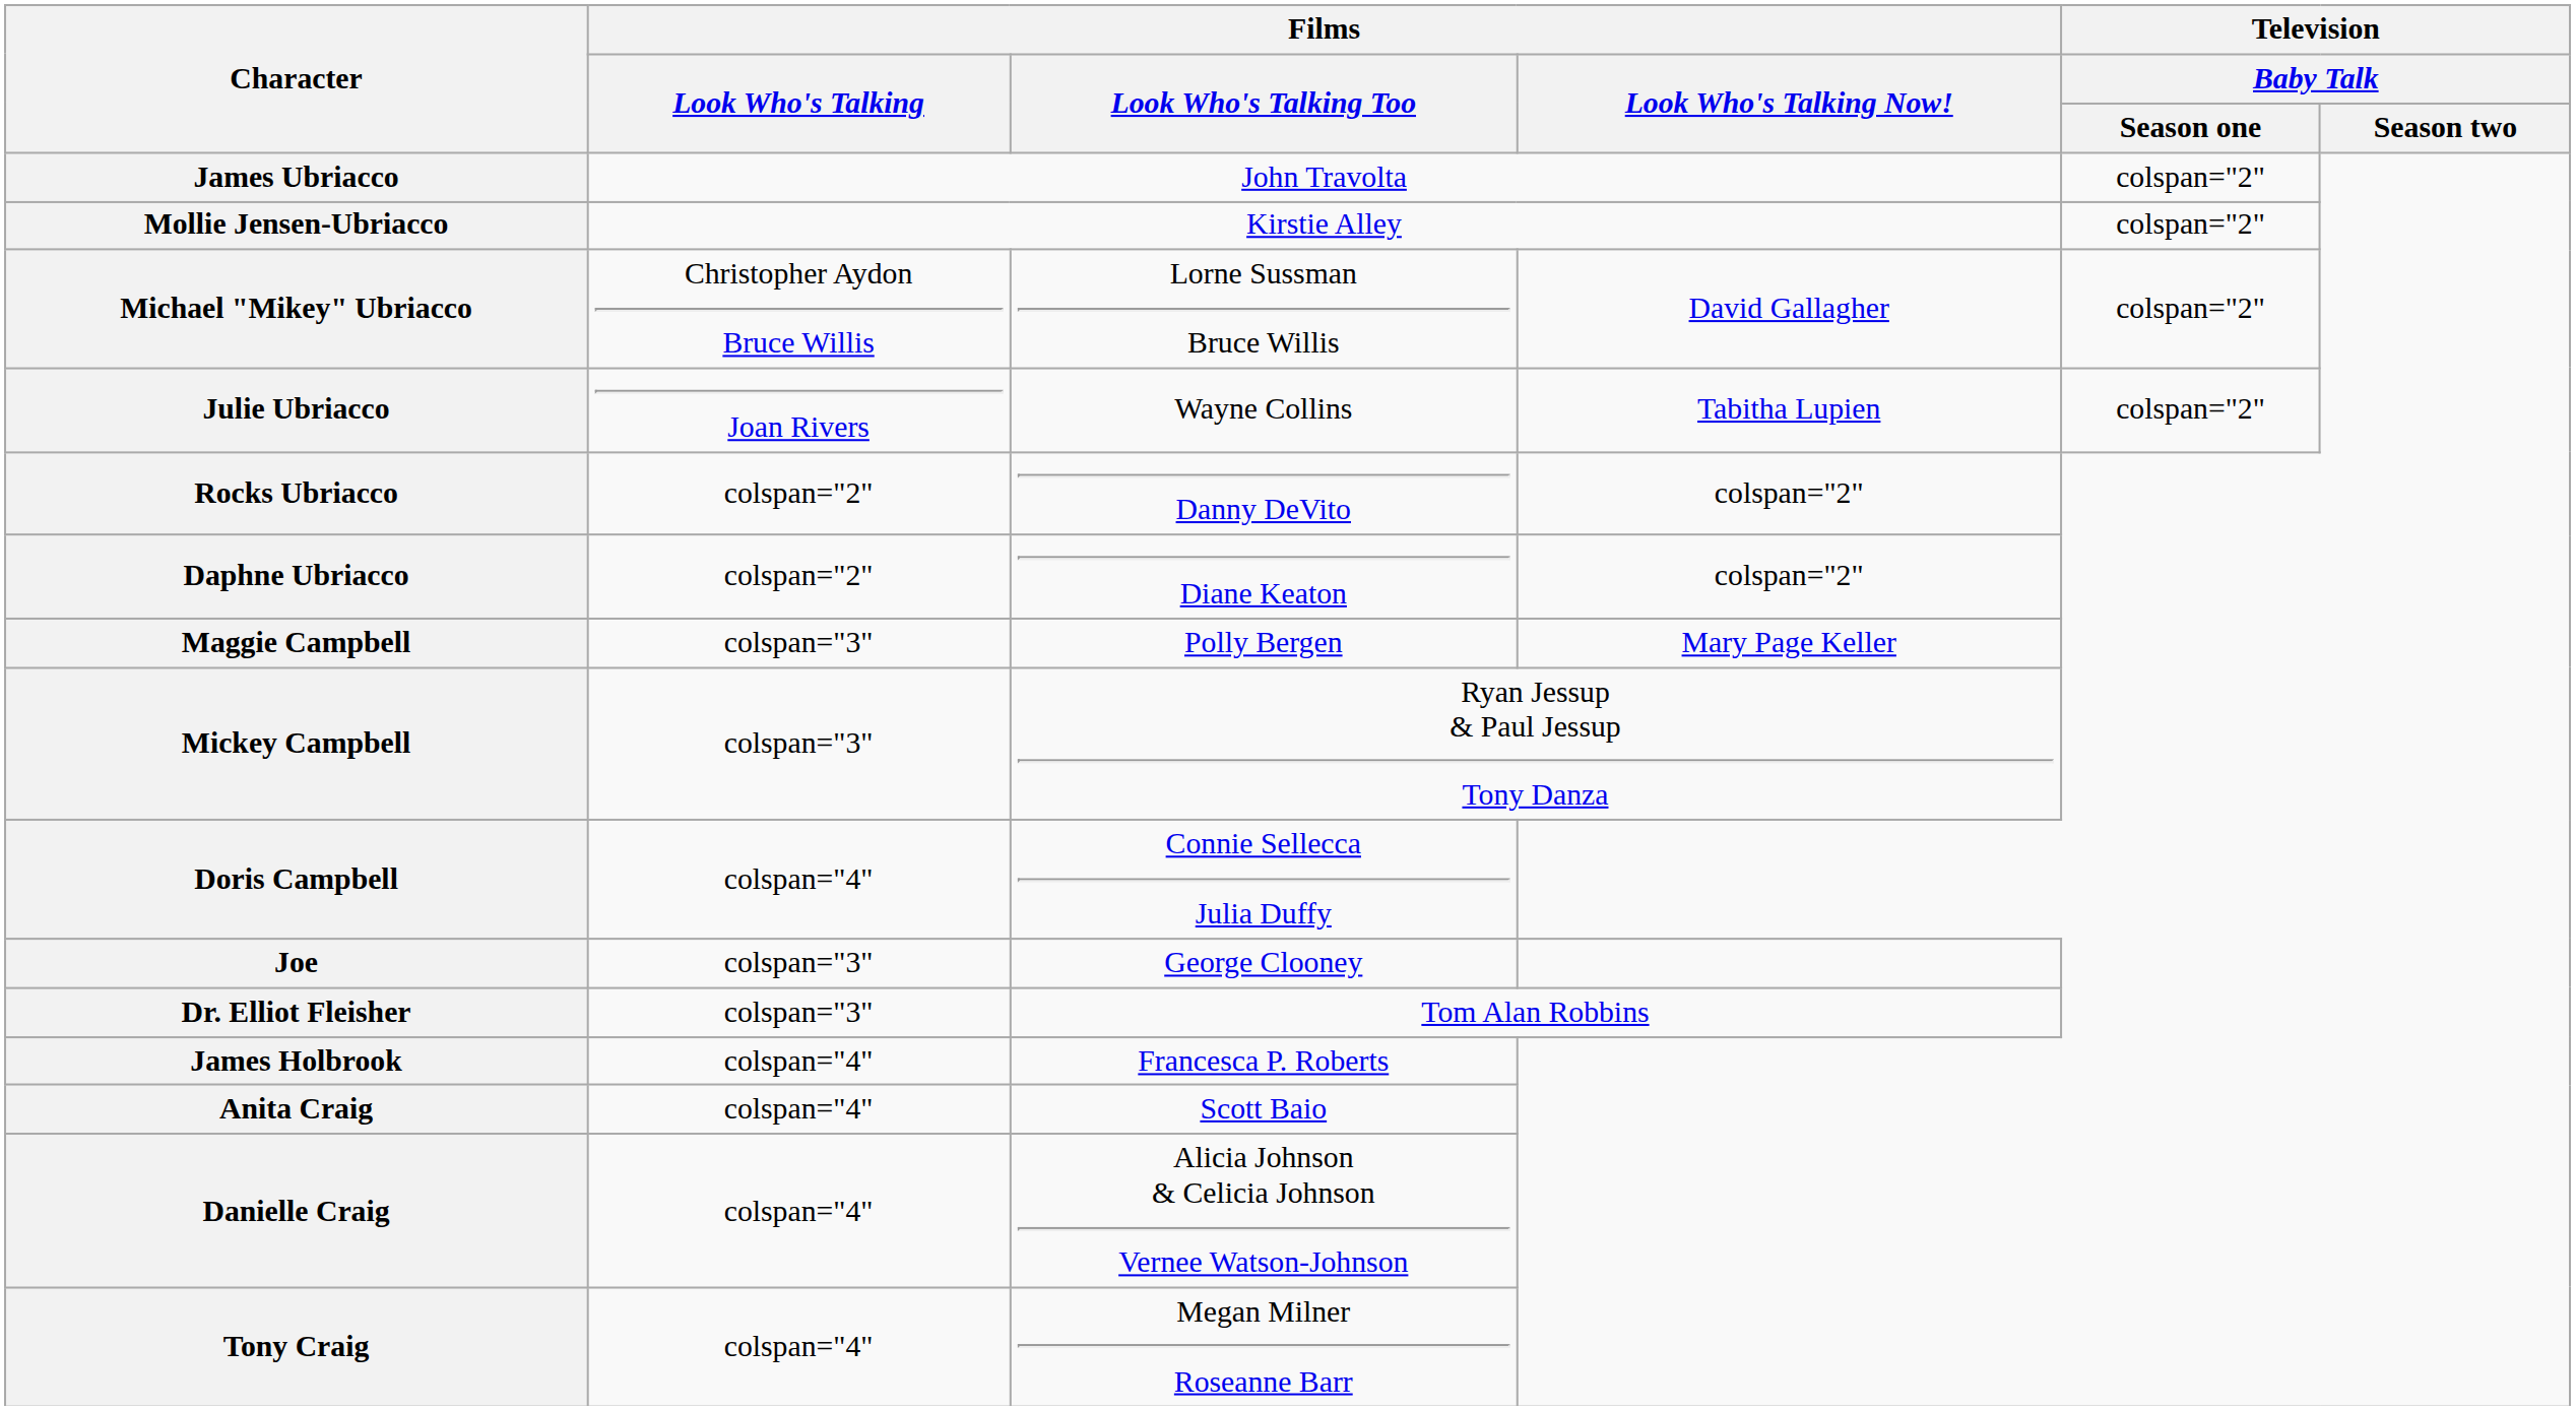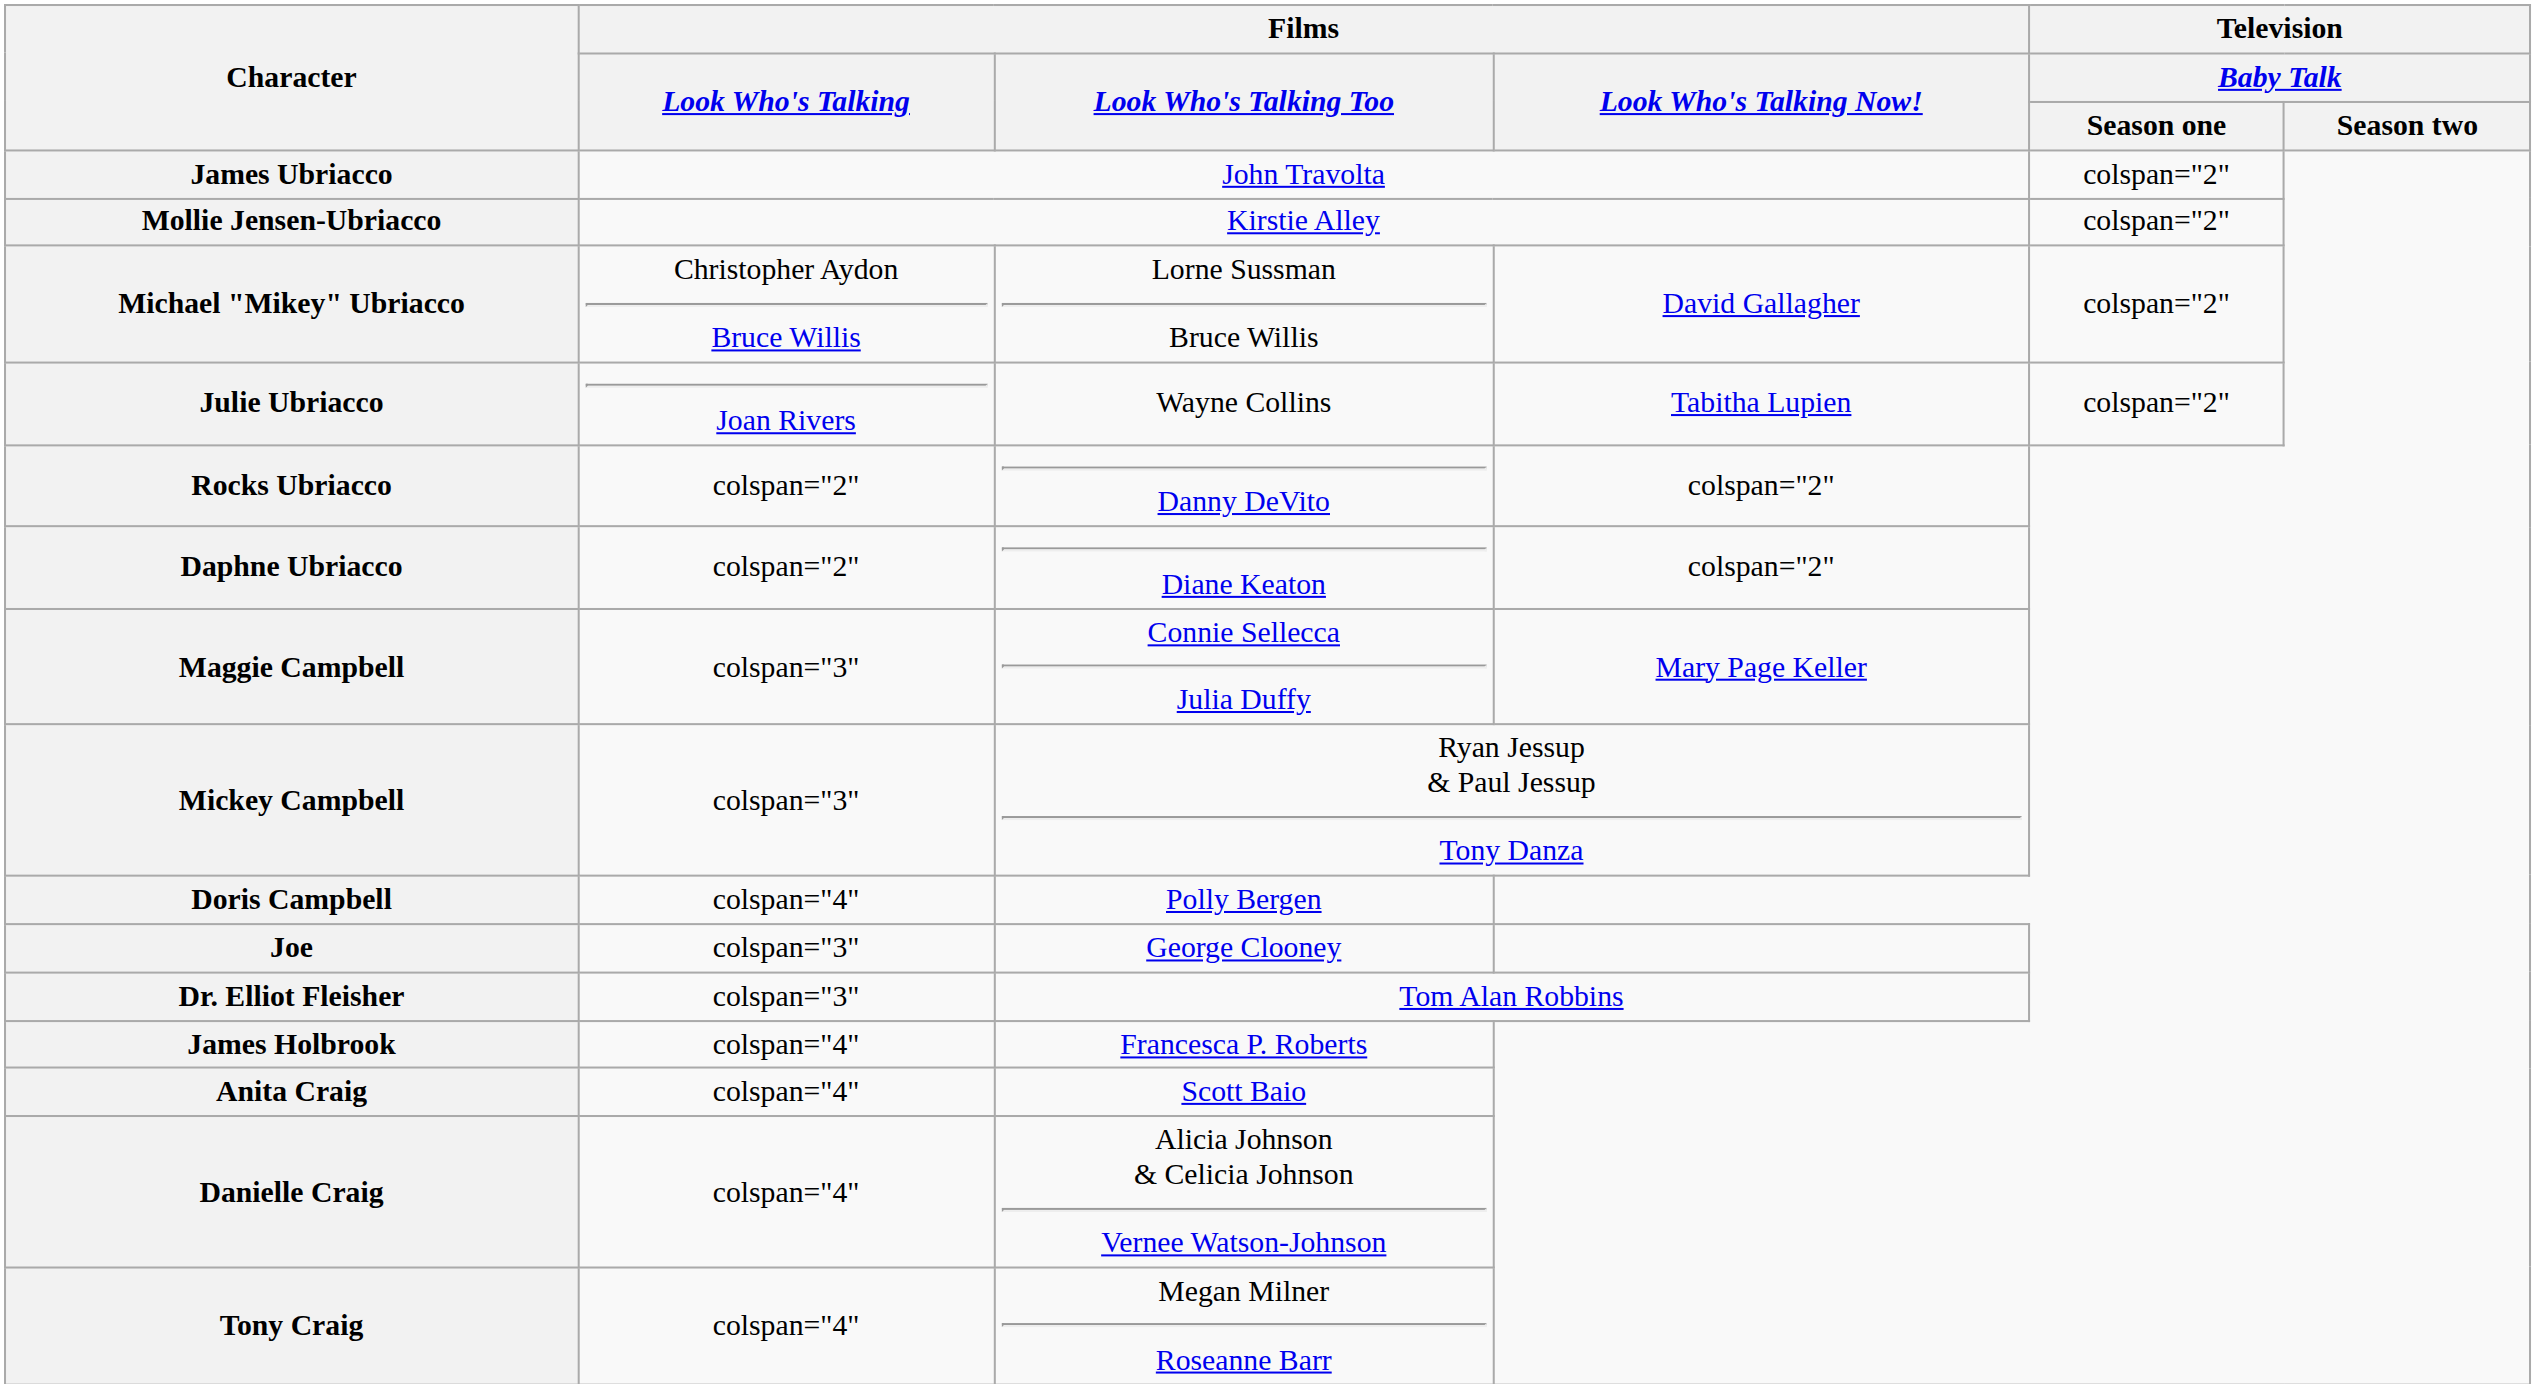Maggie Campbell | Films / Look Who's Talking Too: Polly Bergen -> Connie Sellecca Julia Duffy
Doris Campbell | Films / Look Who's Talking Too: Connie Sellecca Julia Duffy -> Polly Bergen
